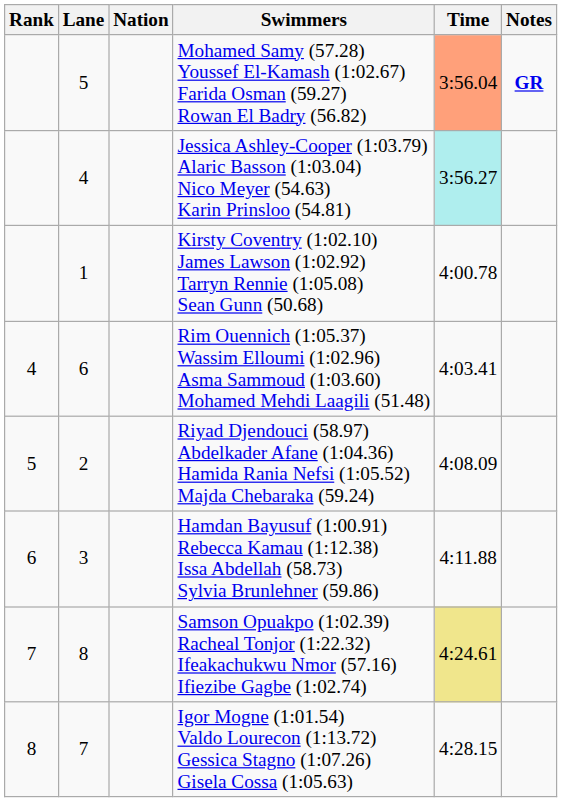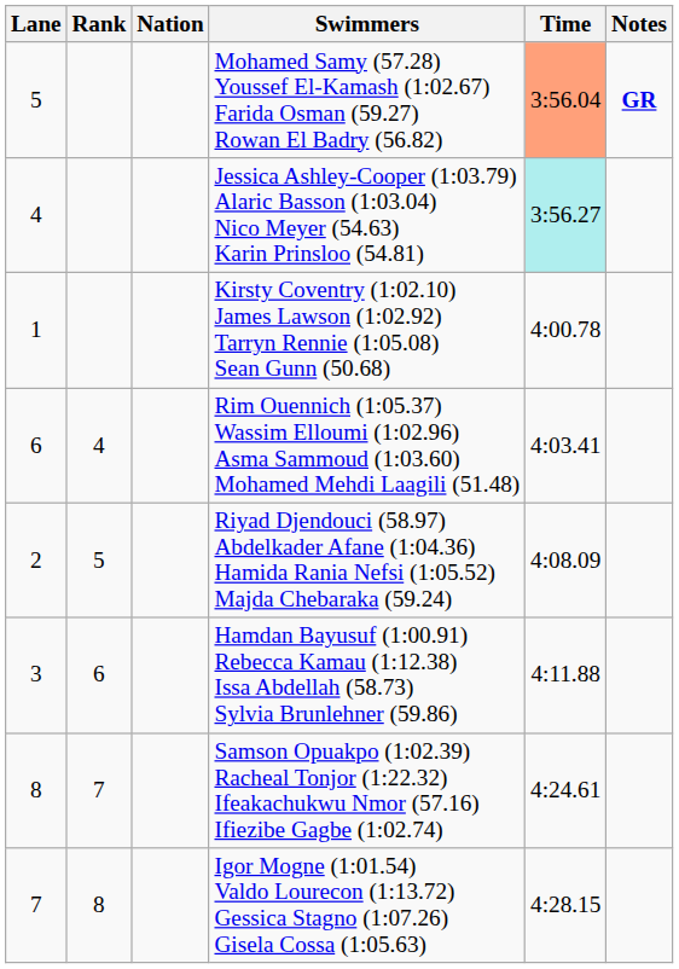columns swapped: Rank <-> Lane
row 8 | Time: khaki background -> no background
